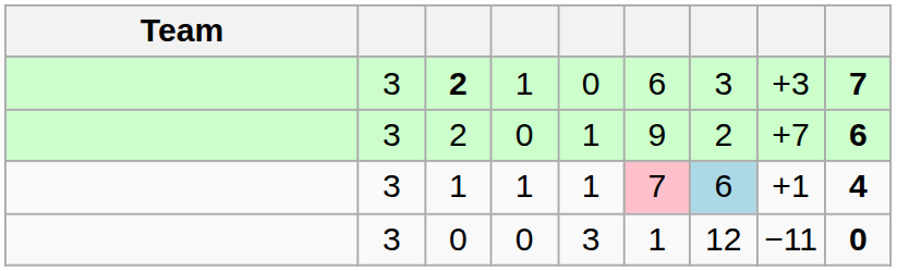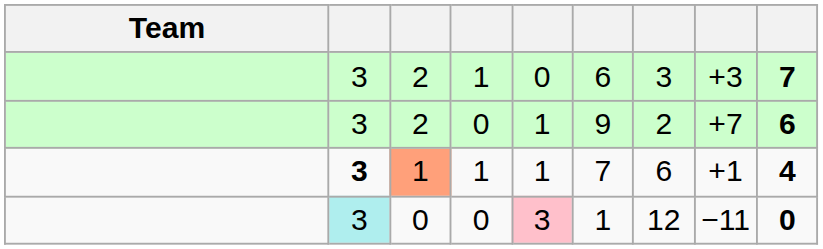row 2 | column 3: bold -> normal
row 4 | column 2: normal -> bold
row 4 | column 3: no background -> lightsalmon background
row 4 | column 6: pink background -> no background
row 4 | column 7: lightblue background -> no background
row 5 | column 2: no background -> paleturquoise background
row 5 | column 5: no background -> pink background
